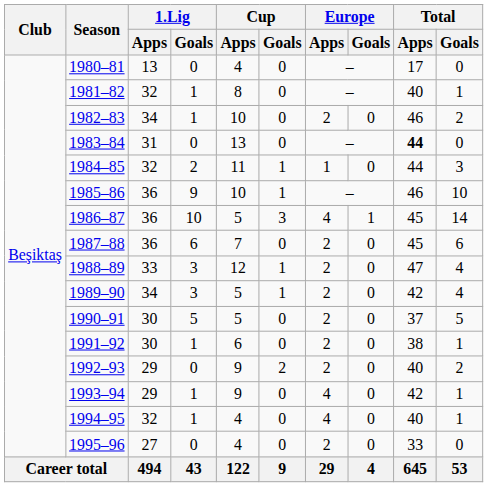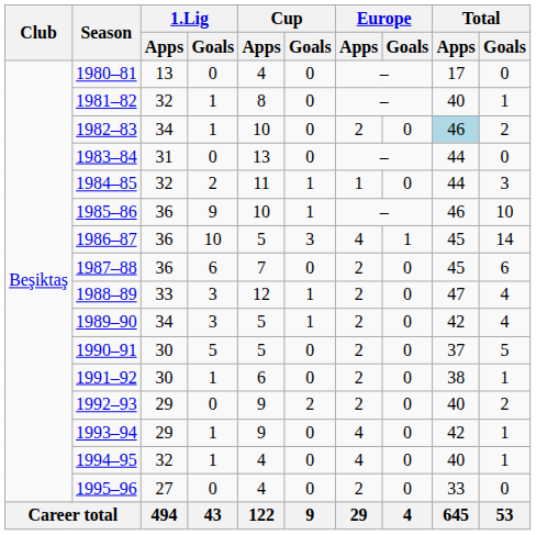1982–83 | Total / Apps: no background -> lightblue background
1983–84 | Total / Apps: bold -> normal
